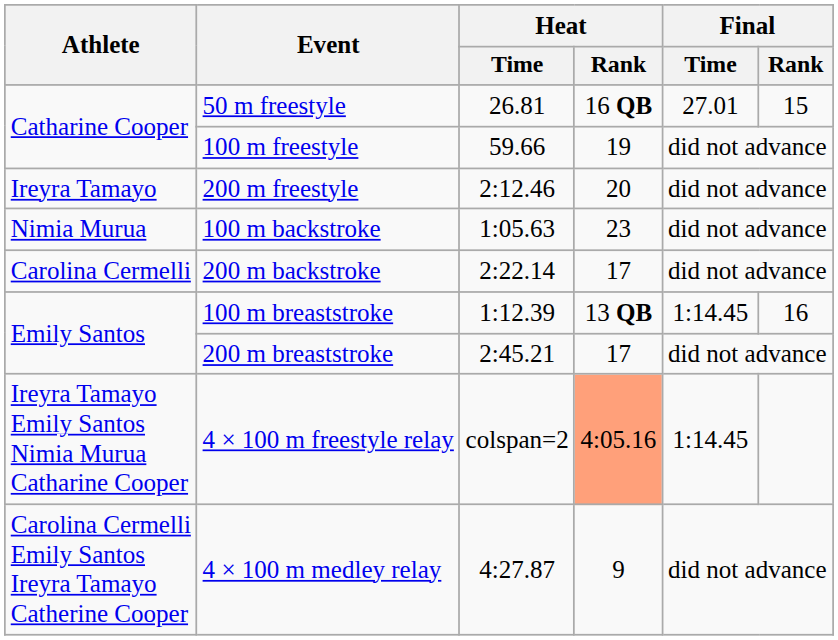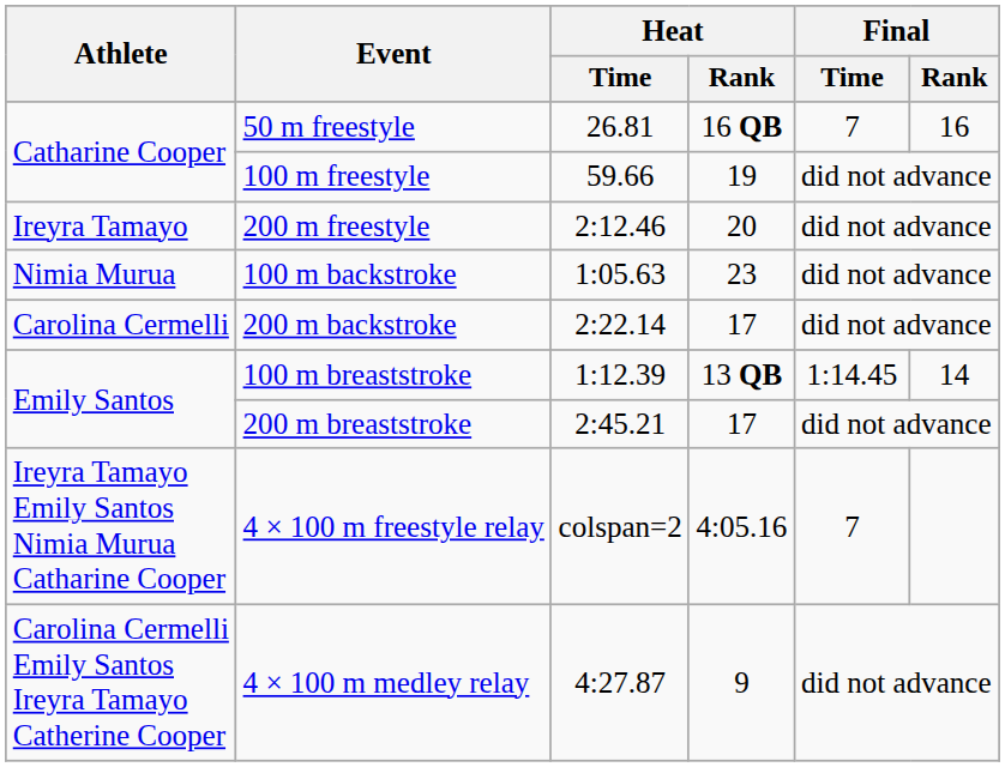50 m freestyle | Final / Time: 27.01 -> 7
50 m freestyle | Final / Rank: 15 -> 16
100 m breaststroke | Final / Rank: 16 -> 14
4 × 100 m freestyle relay | Heat / Rank: lightsalmon background -> no background
4 × 100 m freestyle relay | Final / Time: 1:14.45 -> 7
